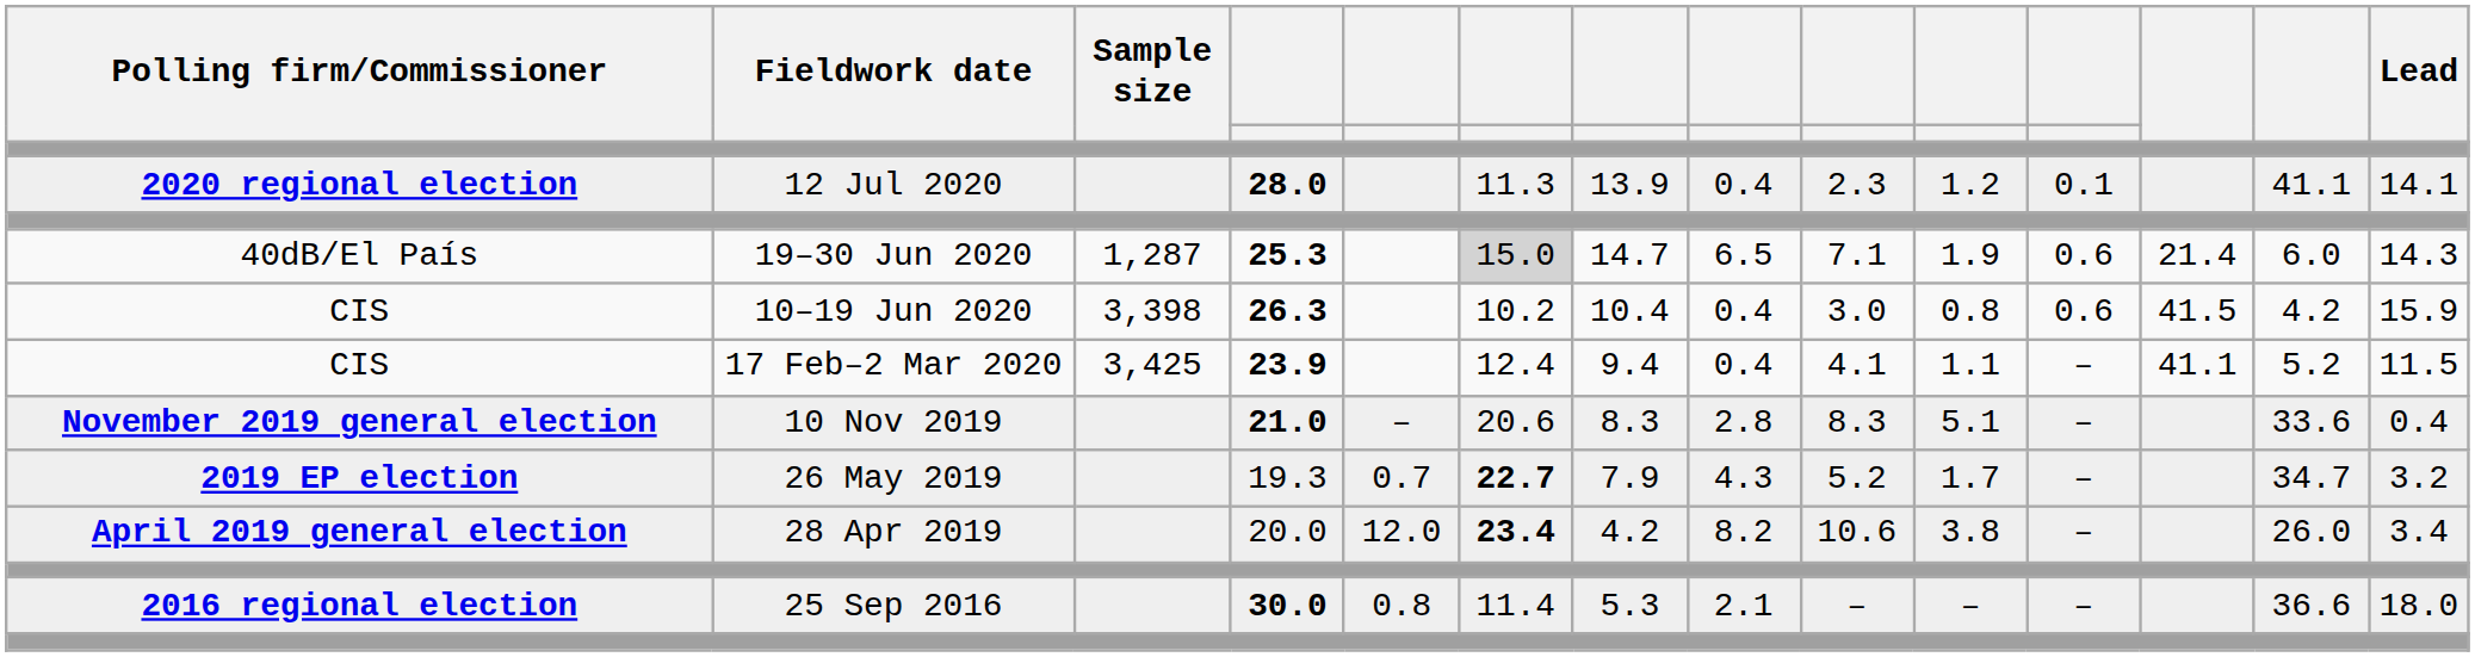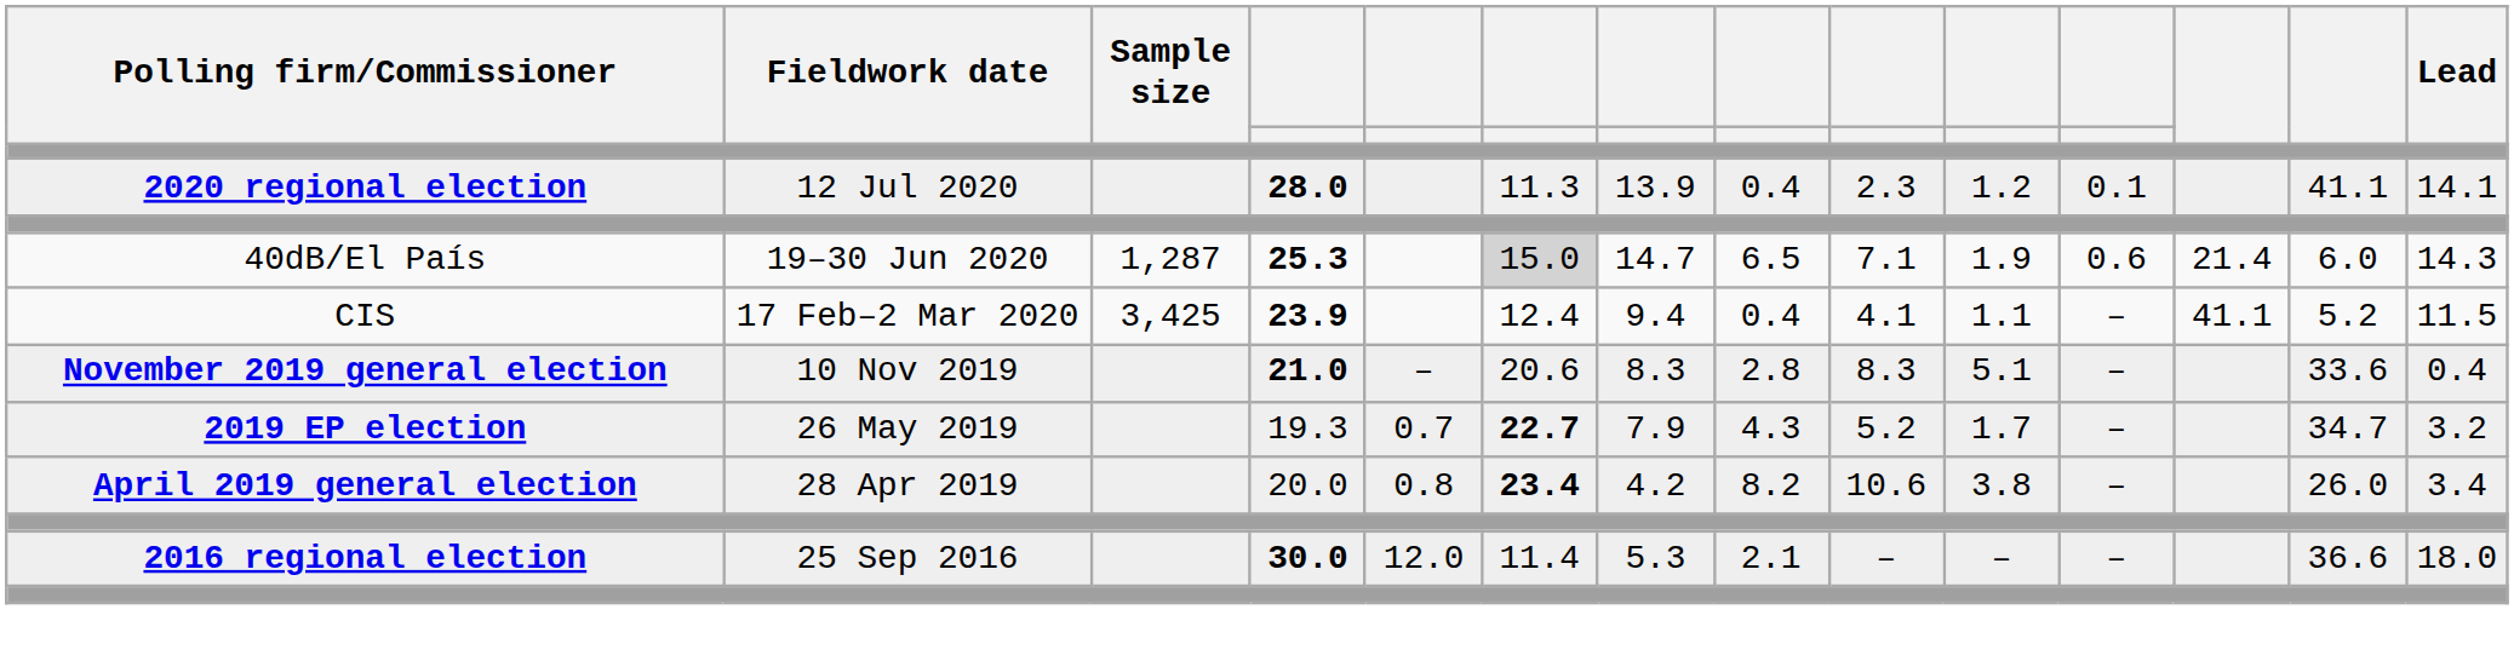- row: CIS | 10–19 Jun 2020 | 3,398 | 26.3 | 10.2 | 10.4 | 0.4 | 3.0 | 0.8 | 0.6 | 41.5 | 4.2 | 15.9
28 Apr 2019 | column 5: 12.0 -> 0.8
25 Sep 2016 | column 5: 0.8 -> 12.0
